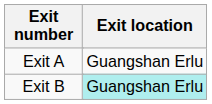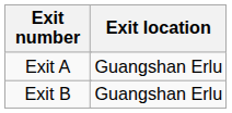Exit B | Exit location: paleturquoise background -> no background
